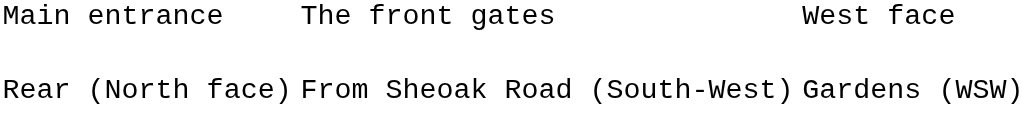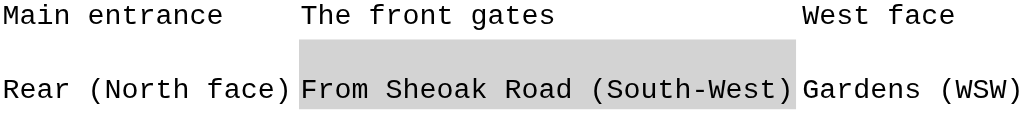Rear (North face) | column 2: no background -> lightgrey background
